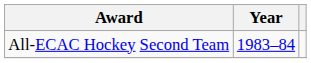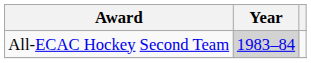row 2 | Year: no background -> lightgrey background
